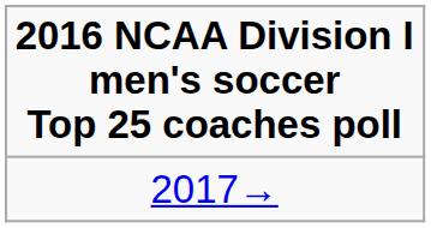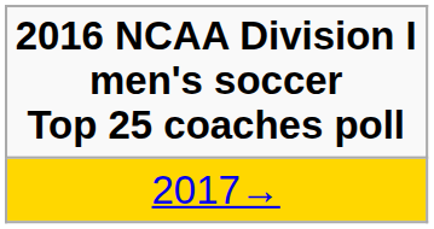row 2 | column 1: no background -> gold background
